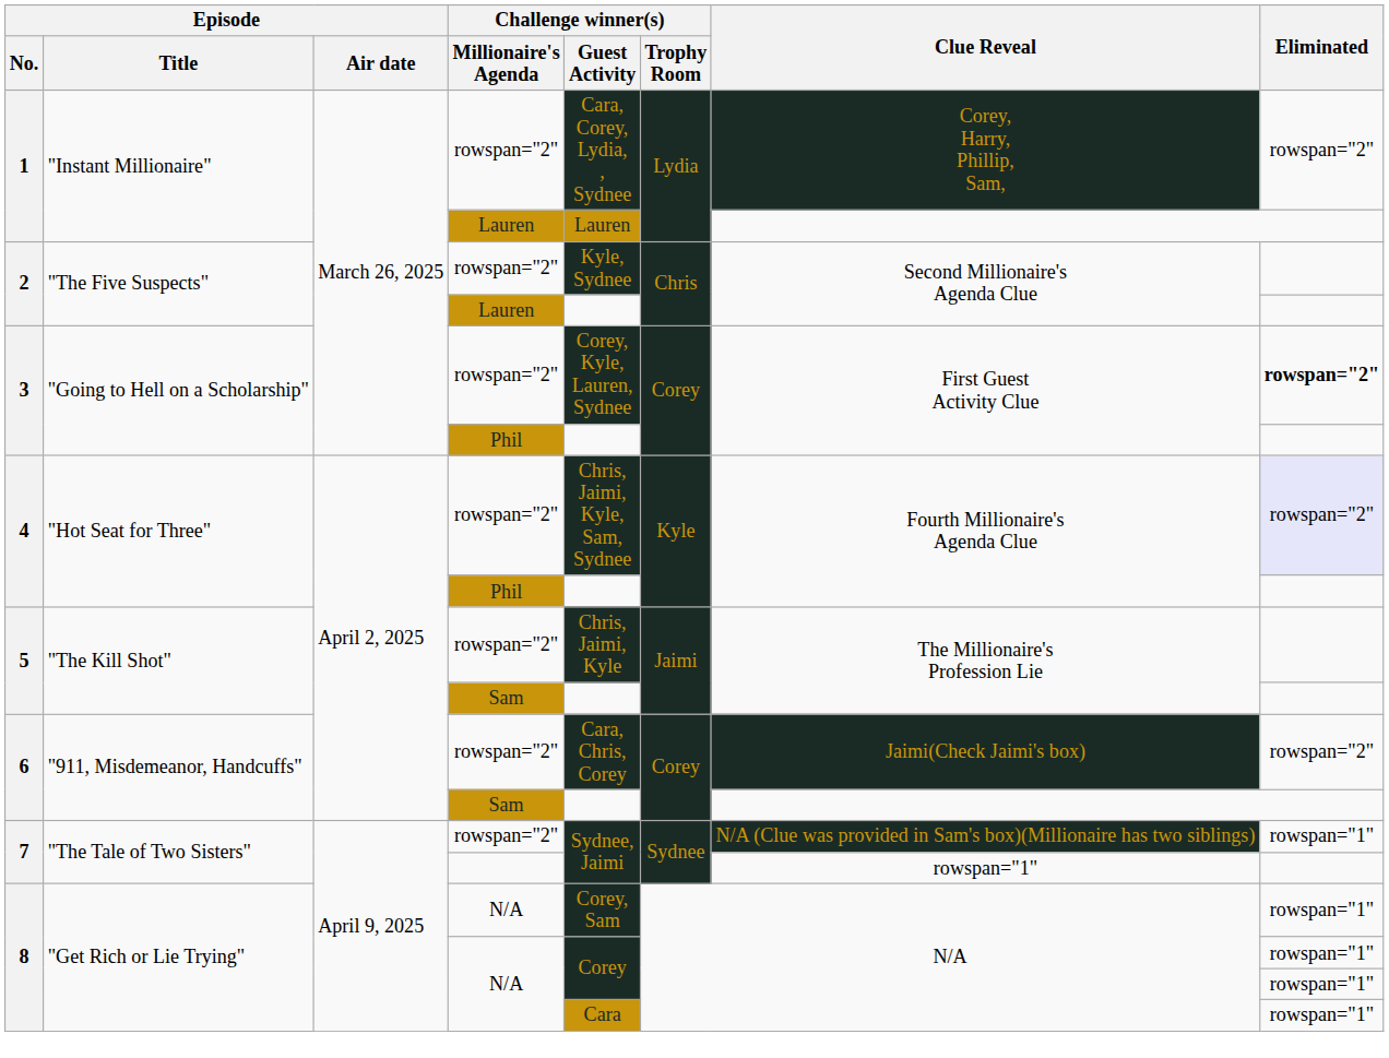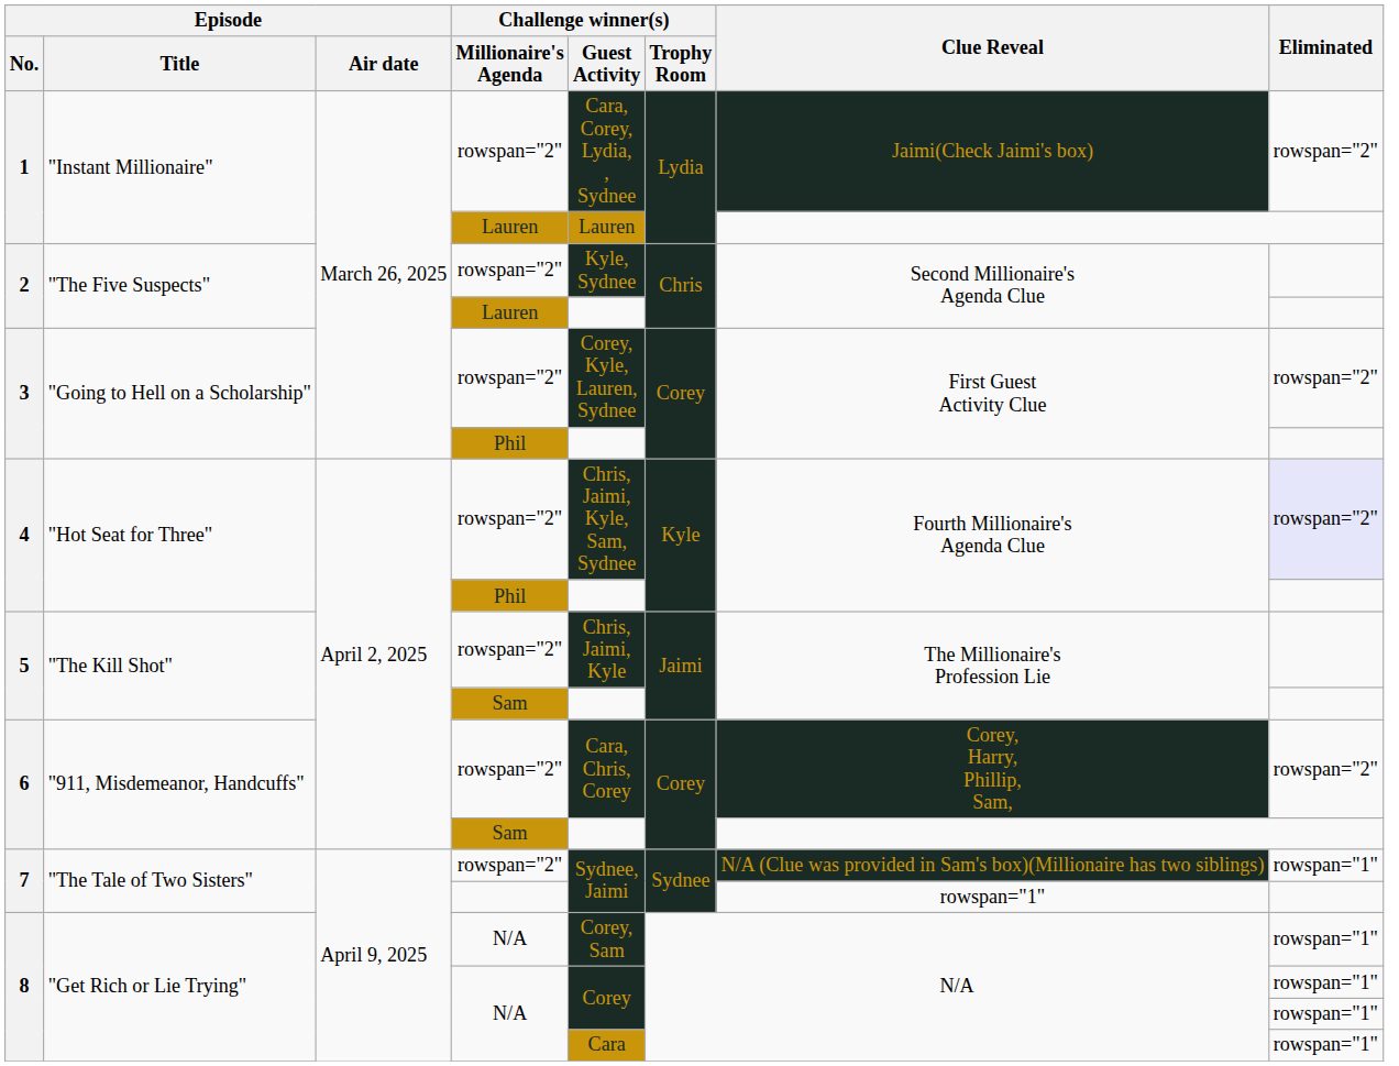1 / rowspan="2" | Clue Reveal: Corey, Harry, Phillip, Sam, -> Jaimi(Check Jaimi's box)
3 / rowspan="2" | Eliminated: bold -> normal
6 / rowspan="2" | Clue Reveal: Jaimi(Check Jaimi's box) -> Corey, Harry, Phillip, Sam,
